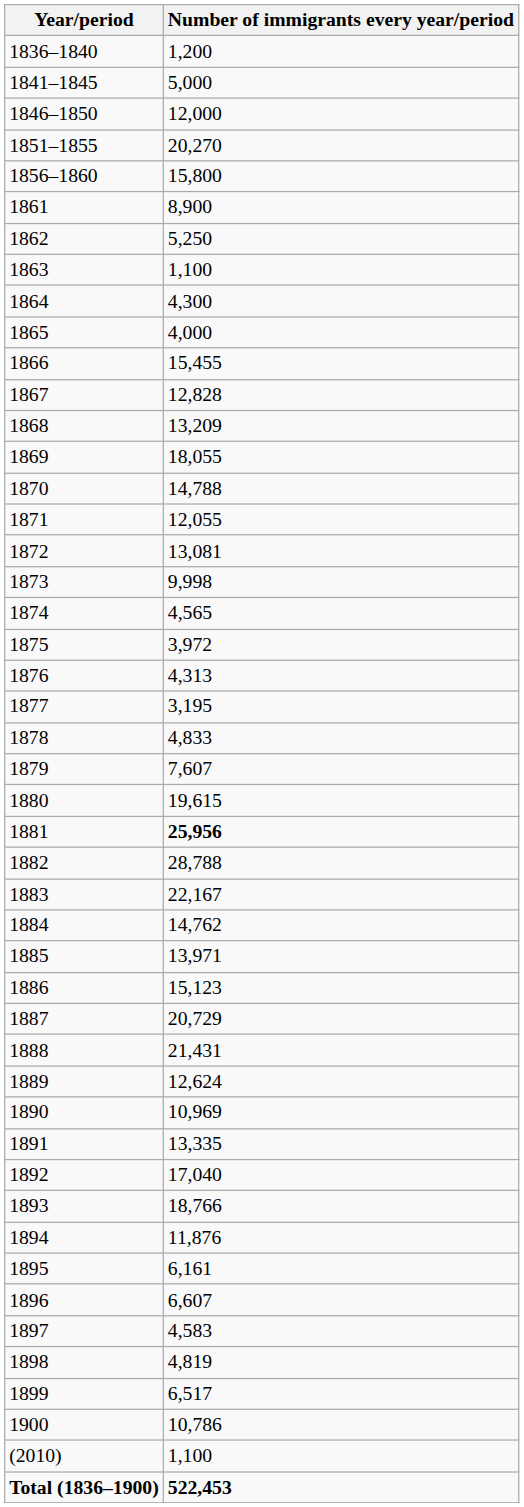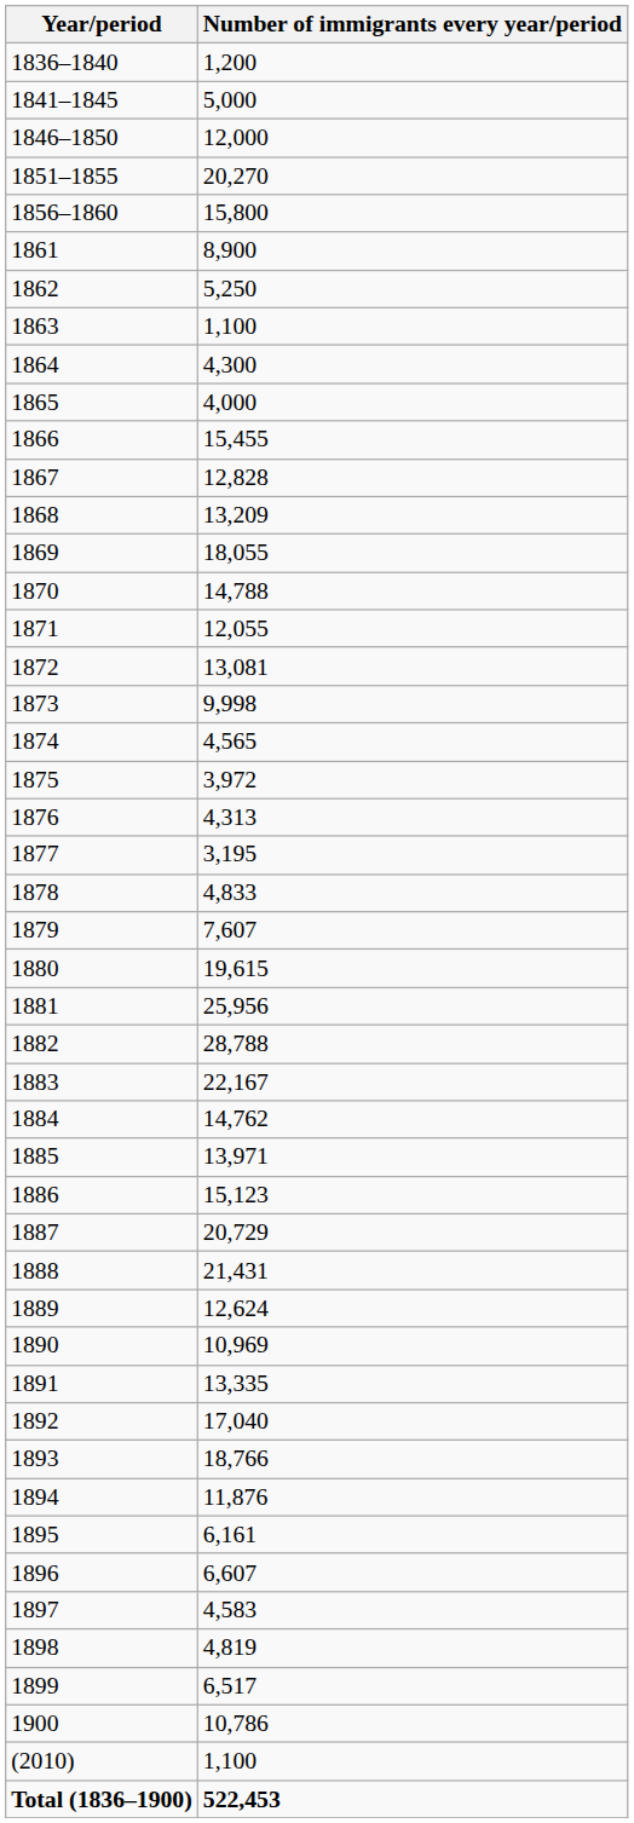1881 | Number of immigrants every year/period: bold -> normal
